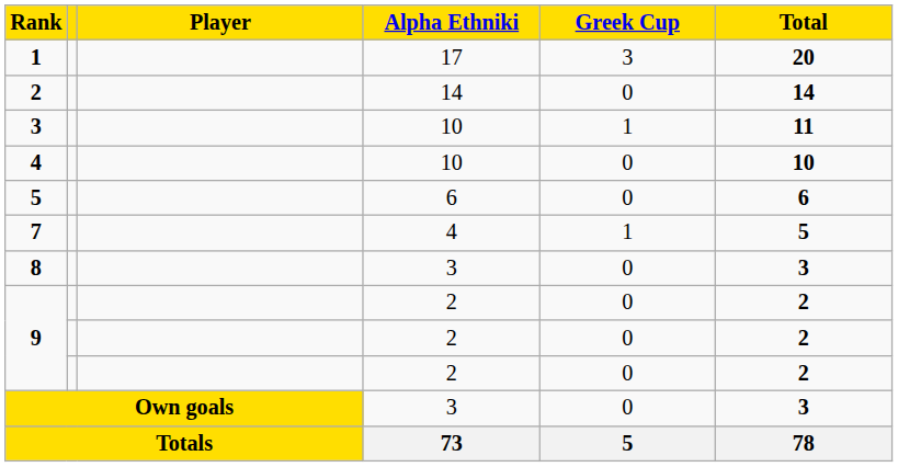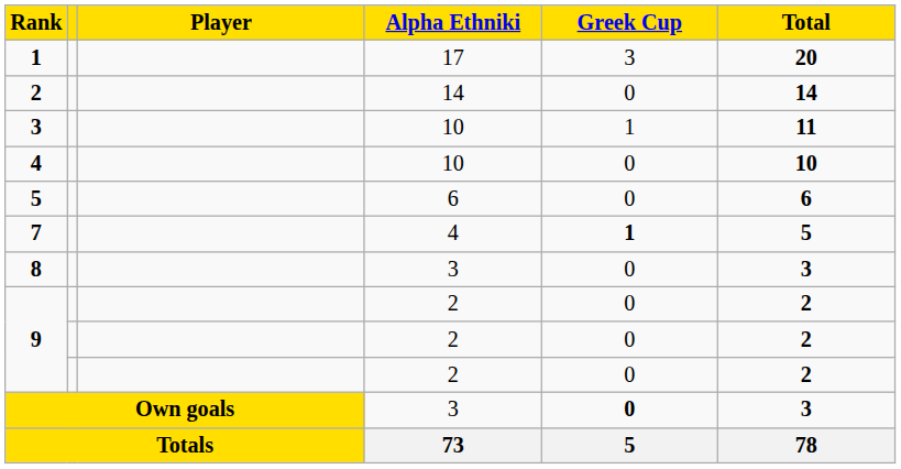7 | Greek Cup: normal -> bold
Own goals | Greek Cup: normal -> bold
